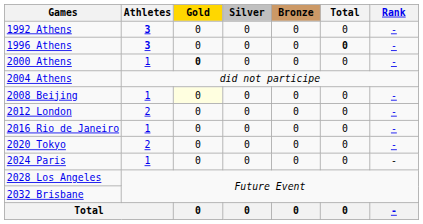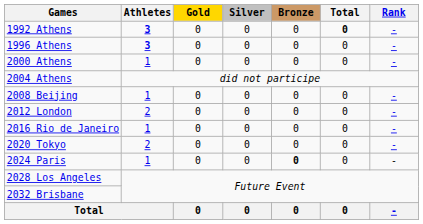1992 Athens | Total: normal -> bold
1996 Athens | Total: bold -> normal
2000 Athens | Gold: bold -> normal
2008 Beijing | Gold: lightyellow background -> no background
2024 Paris | Bronze: normal -> bold
